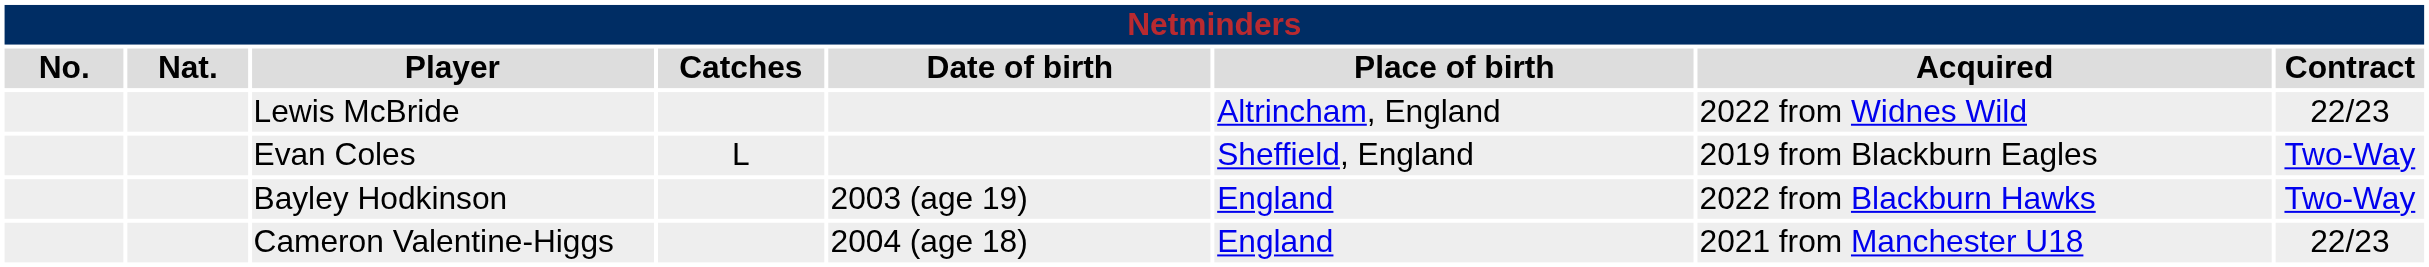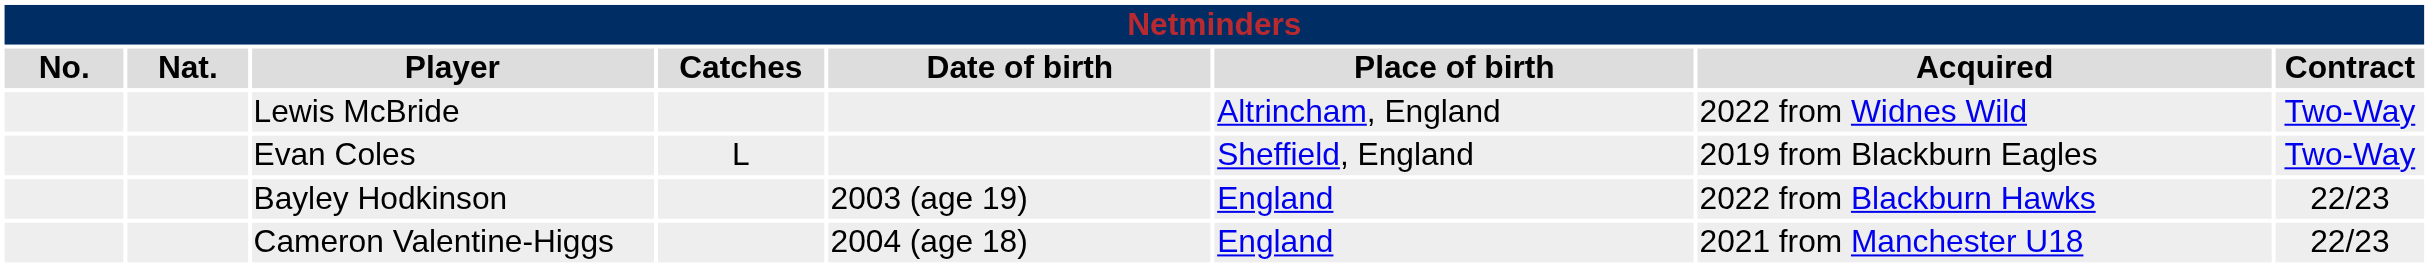Lewis McBride | Contract: 22/23 -> Two-Way
Bayley Hodkinson | Contract: Two-Way -> 22/23
